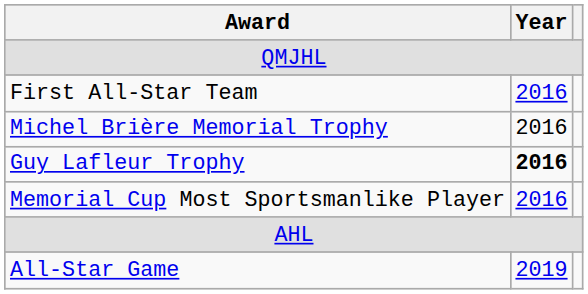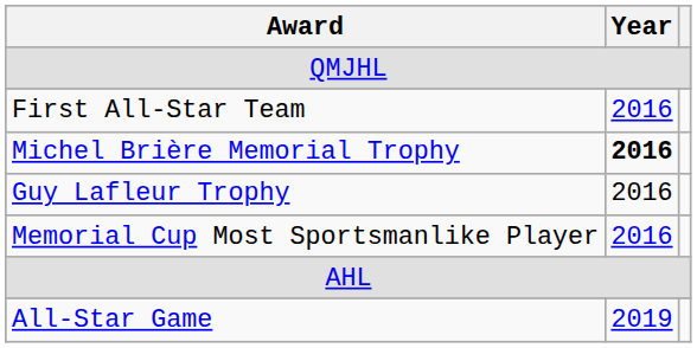Michel Brière Memorial Trophy | Year: normal -> bold
Guy Lafleur Trophy | Year: bold -> normal
